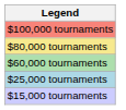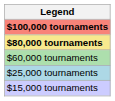row 2 | column 1: normal -> bold
row 3 | column 1: normal -> bold
